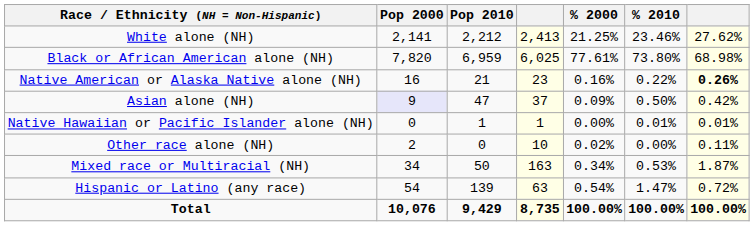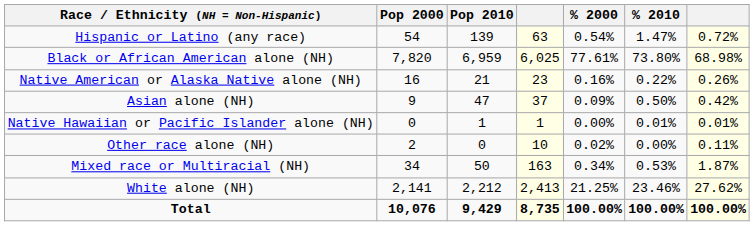rows swapped: White alone (NH) <-> Hispanic or Latino (any race)
Native American or Alaska Native alone (NH) | column 7: bold -> normal
Asian alone (NH) | Pop 2000: lavender background -> no background
